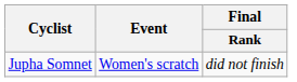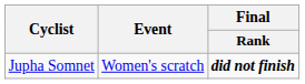Jupha Somnet | Final / Rank: normal -> bold
